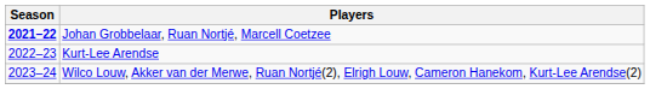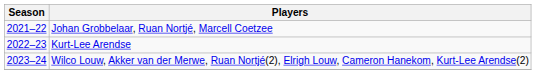Johan Grobbelaar, Ruan Nortjé, Marcell Coetzee | Season: bold -> normal
